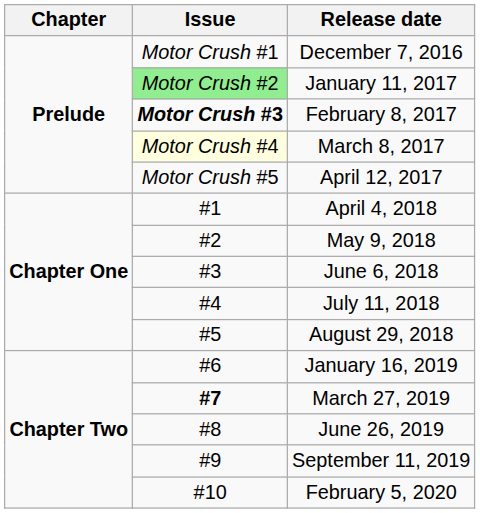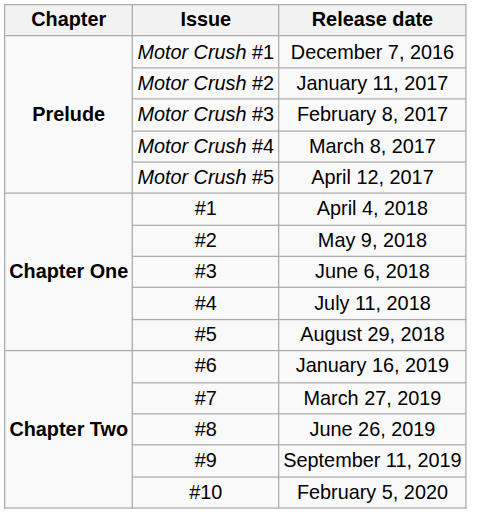January 11, 2017 | Issue: lightgreen background -> no background
February 8, 2017 | Issue: bold -> normal
March 8, 2017 | Issue: lightyellow background -> no background
March 27, 2019 | Issue: bold -> normal
